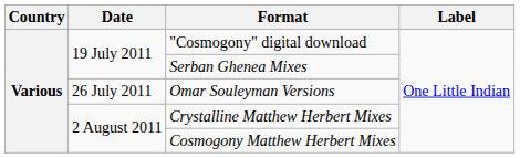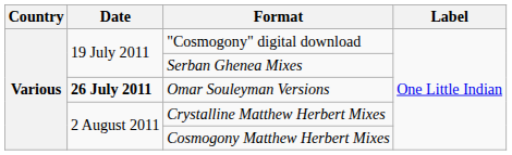Omar Souleyman Versions | Date: normal -> bold
